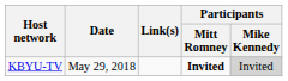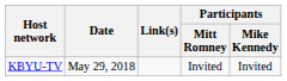KBYU-TV | Participants / Mitt Romney: bold -> normal
KBYU-TV | Participants / Mike Kennedy: lightgrey background -> no background
